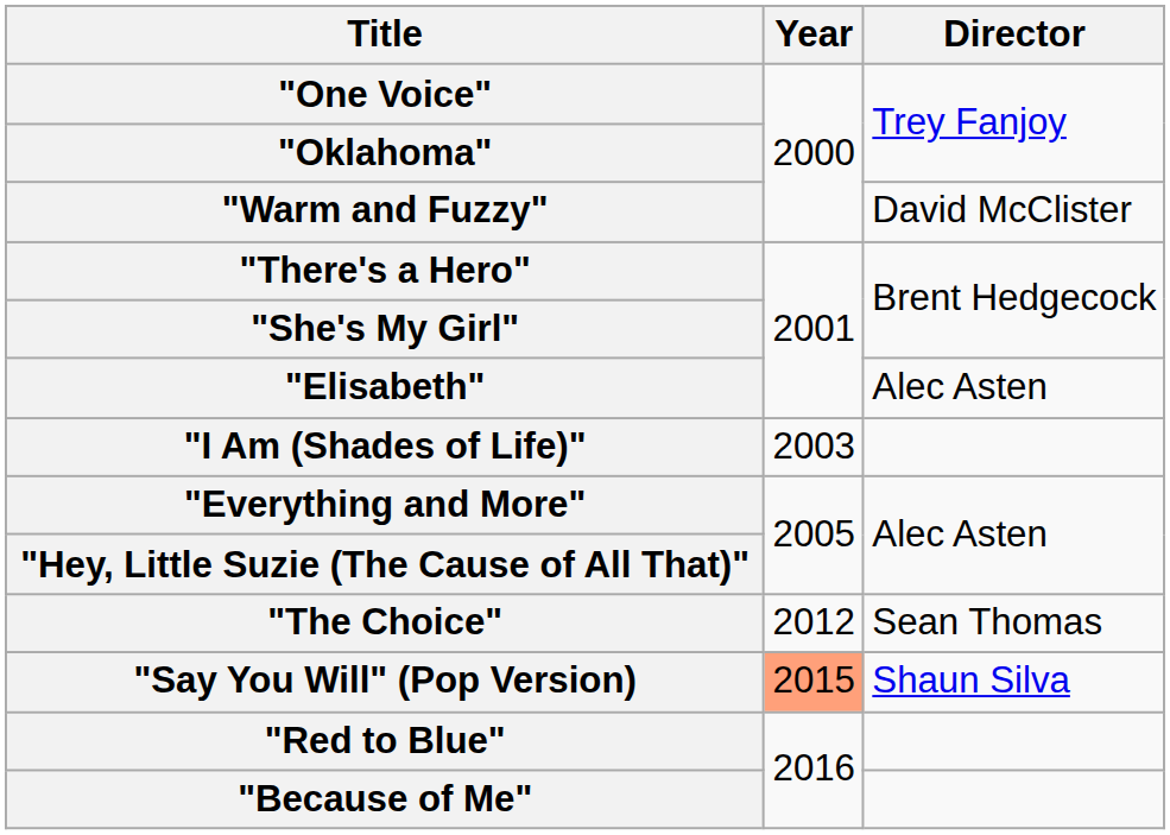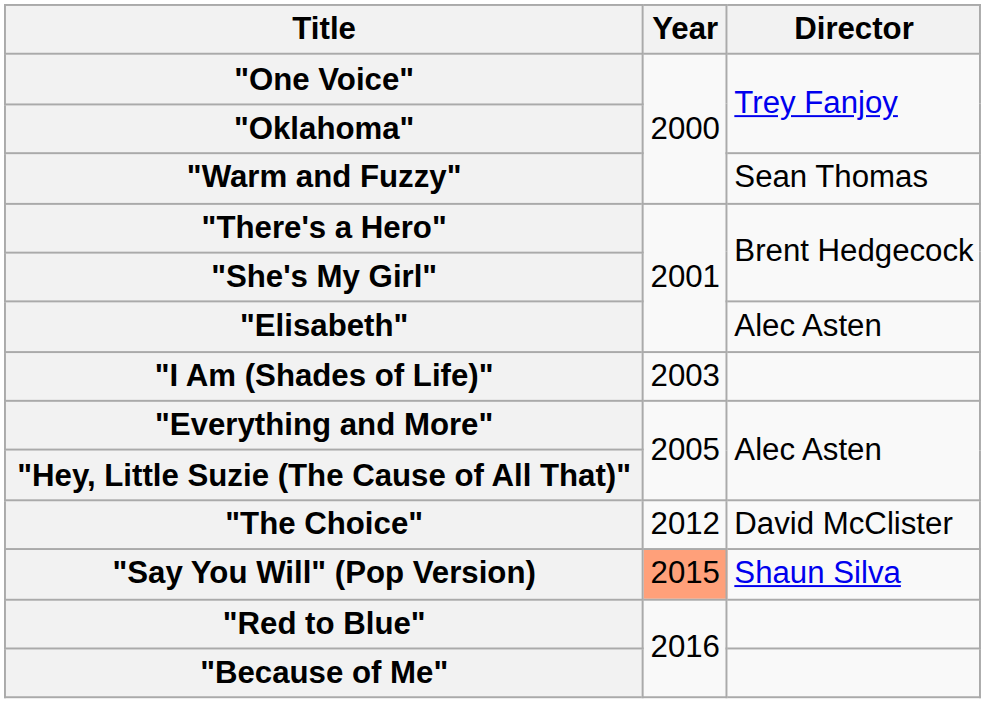"Warm and Fuzzy" | Director: David McClister -> Sean Thomas
"The Choice" | Director: Sean Thomas -> David McClister
